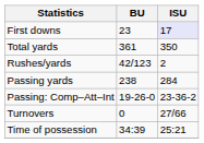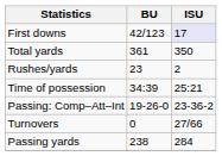First downs | BU: 23 -> 42/123
Rushes/yards | BU: 42/123 -> 23
rows swapped: Passing yards <-> Time of possession
